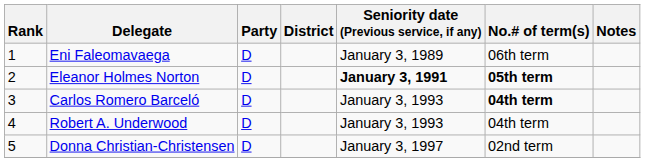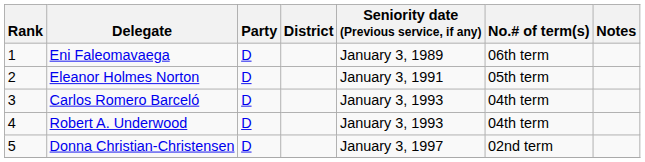Eleanor Holmes Norton | Seniority date (Previous service, if any): bold -> normal
Eleanor Holmes Norton | No.# of term(s): bold -> normal
Carlos Romero Barceló | No.# of term(s): bold -> normal
